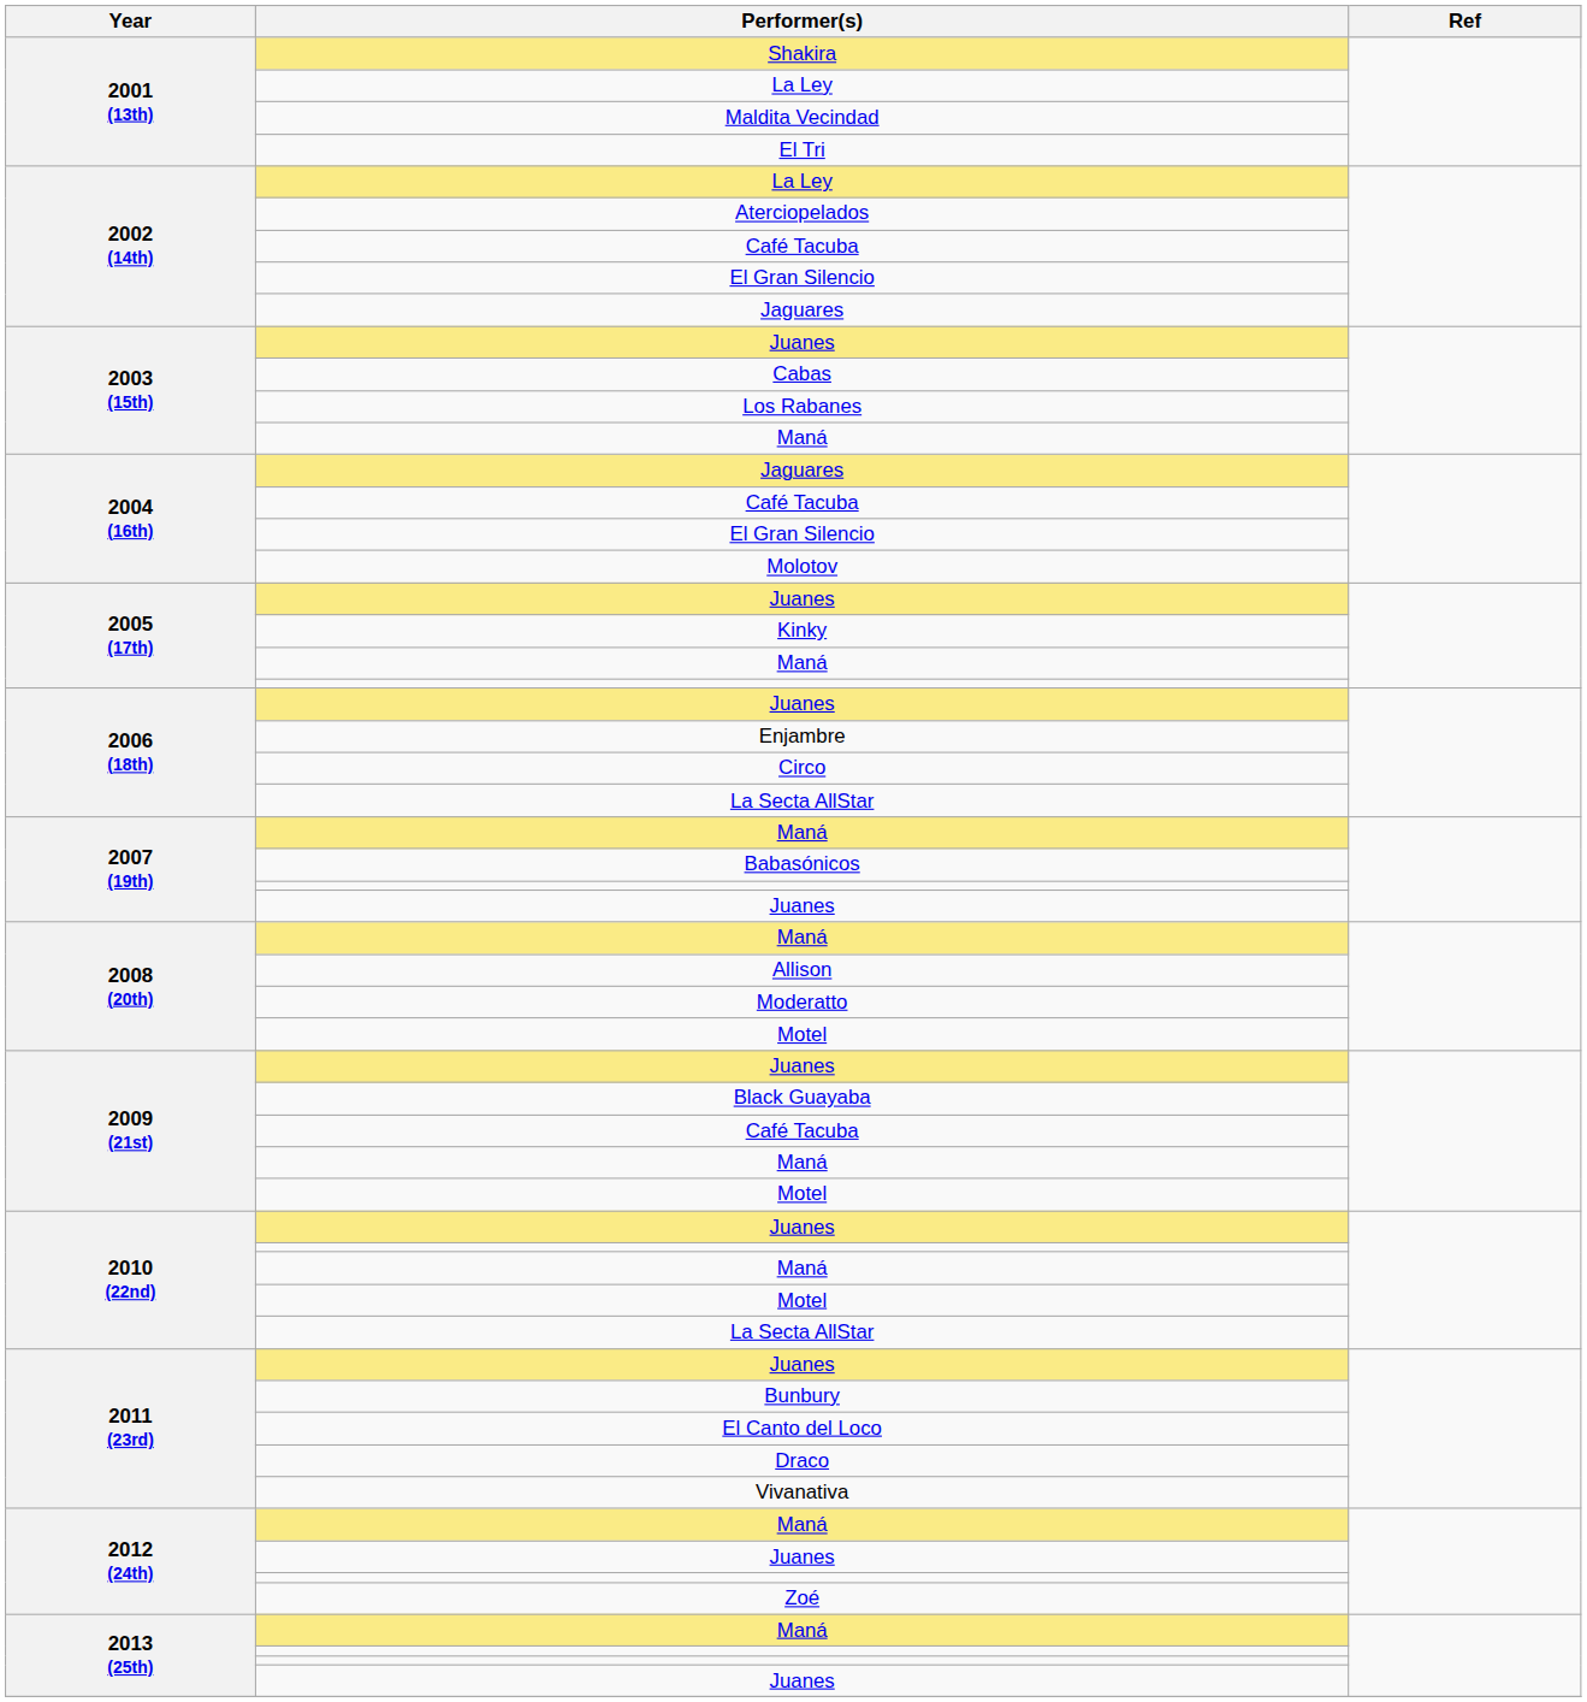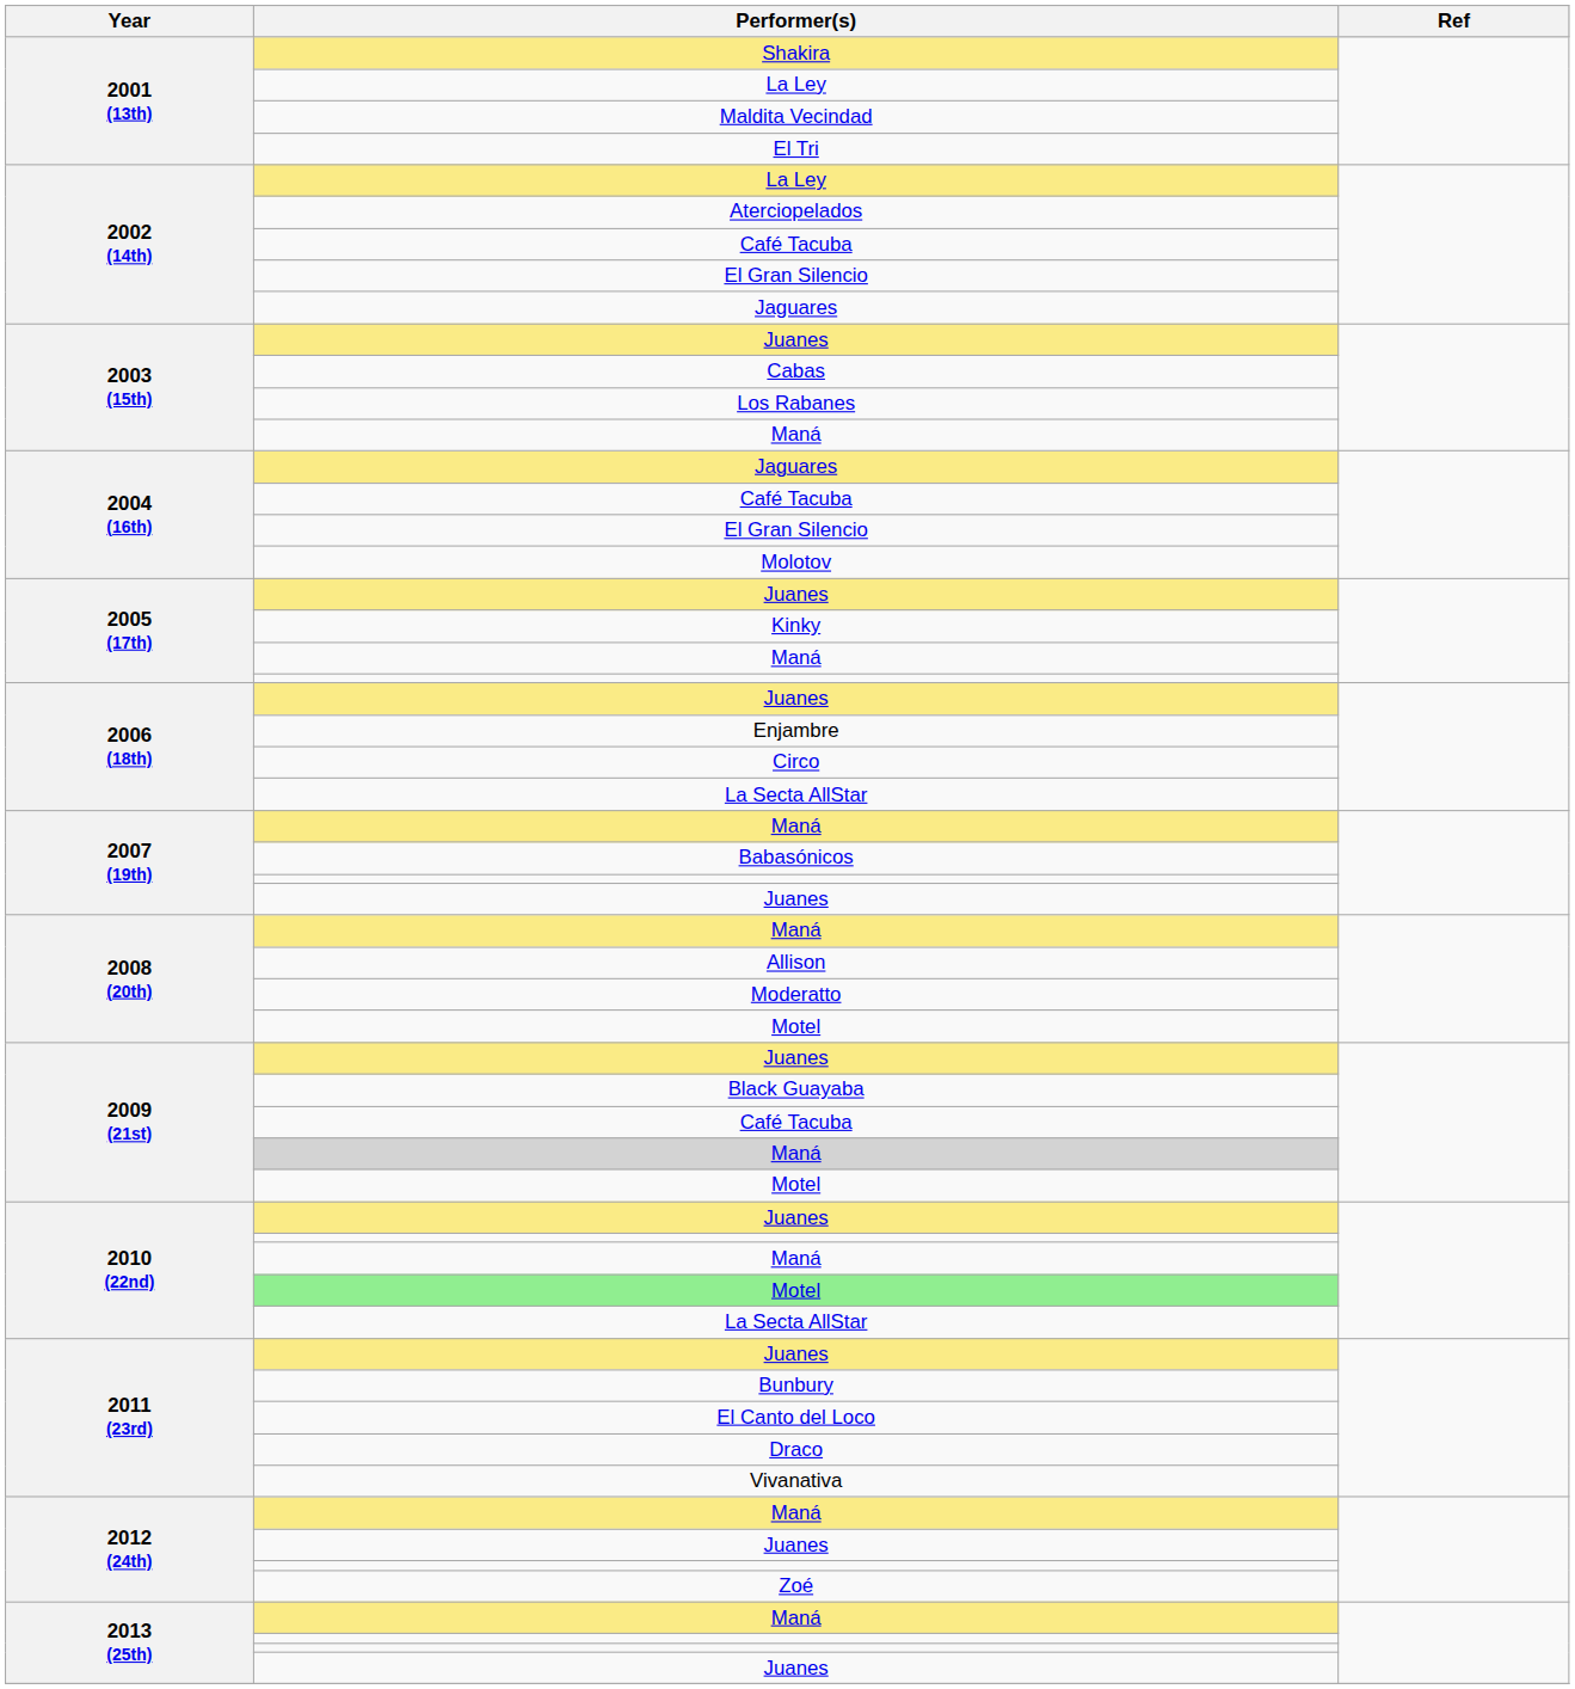2009 (21st) / Maná | Performer(s): no background -> lightgrey background
2010 (22nd) / Motel | Performer(s): no background -> lightgreen background
